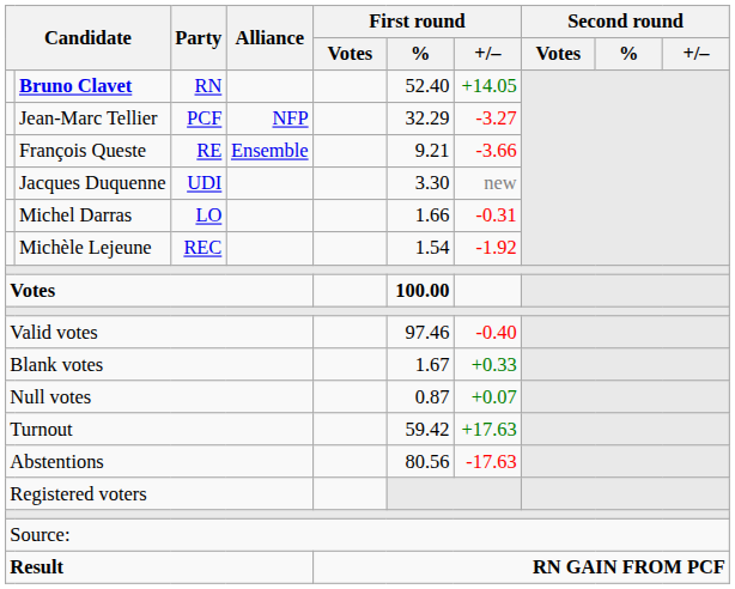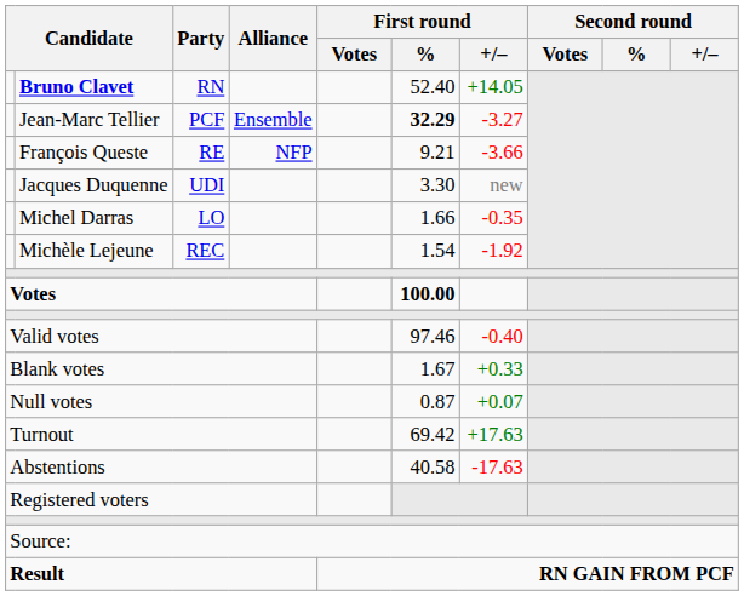Jean-Marc Tellier | Alliance: NFP -> Ensemble
Jean-Marc Tellier | First round / %: normal -> bold
François Queste | Alliance: Ensemble -> NFP
Michel Darras | First round / +/–: -0.31 -> -0.35
Turnout | First round / %: 59.42 -> 69.42
Abstentions | First round / %: 80.56 -> 40.58
